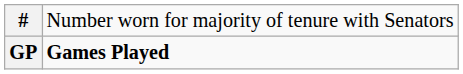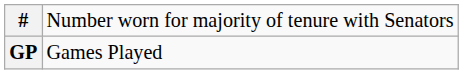GP | column 2: bold -> normal
